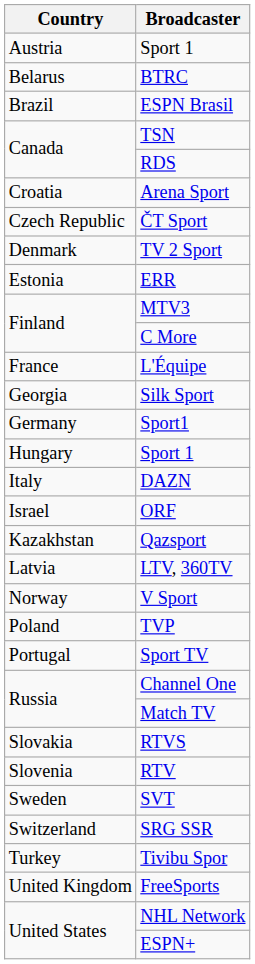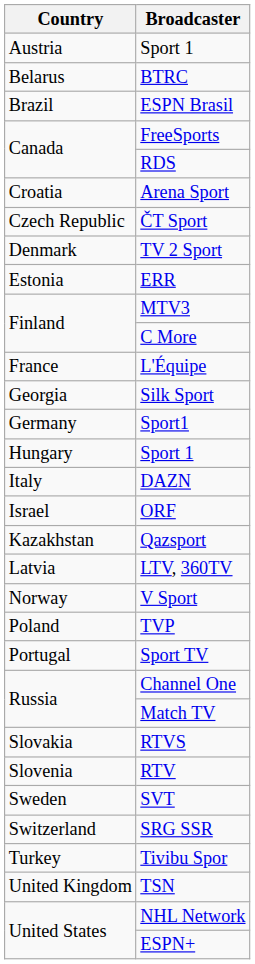row 5 | Broadcaster: TSN -> FreeSports
row 31 | Broadcaster: FreeSports -> TSN
